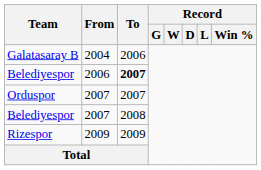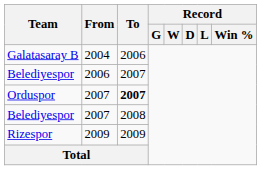Belediyespor / 2006 | To: bold -> normal
Orduspor | To: normal -> bold
